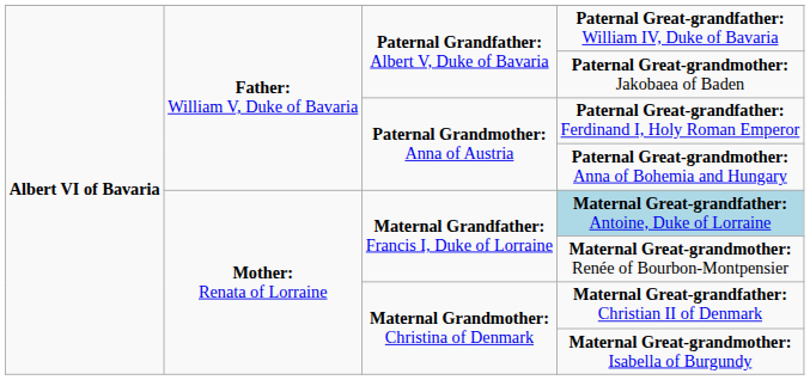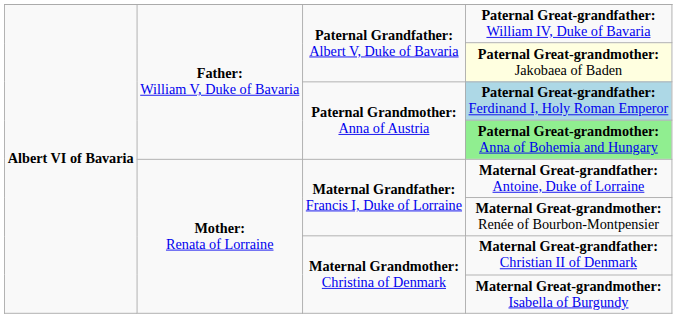Paternal Great-grandmother: Jakobaea of Baden | column 4: no background -> lightyellow background
Paternal Great-grandfather: Ferdinand I, Holy Roman Emperor | column 4: no background -> lightblue background
Paternal Great-grandmother: Anna of Bohemia and Hungary | column 4: no background -> lightgreen background
Maternal Great-grandfather: Antoine, Duke of Lorraine | column 4: lightblue background -> no background
